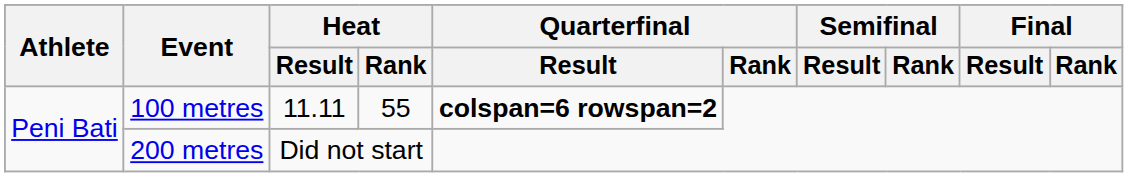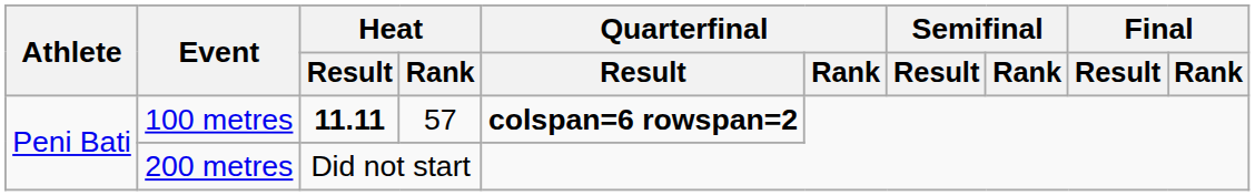100 metres | Heat / Result: normal -> bold
100 metres | Heat / Rank: 55 -> 57
